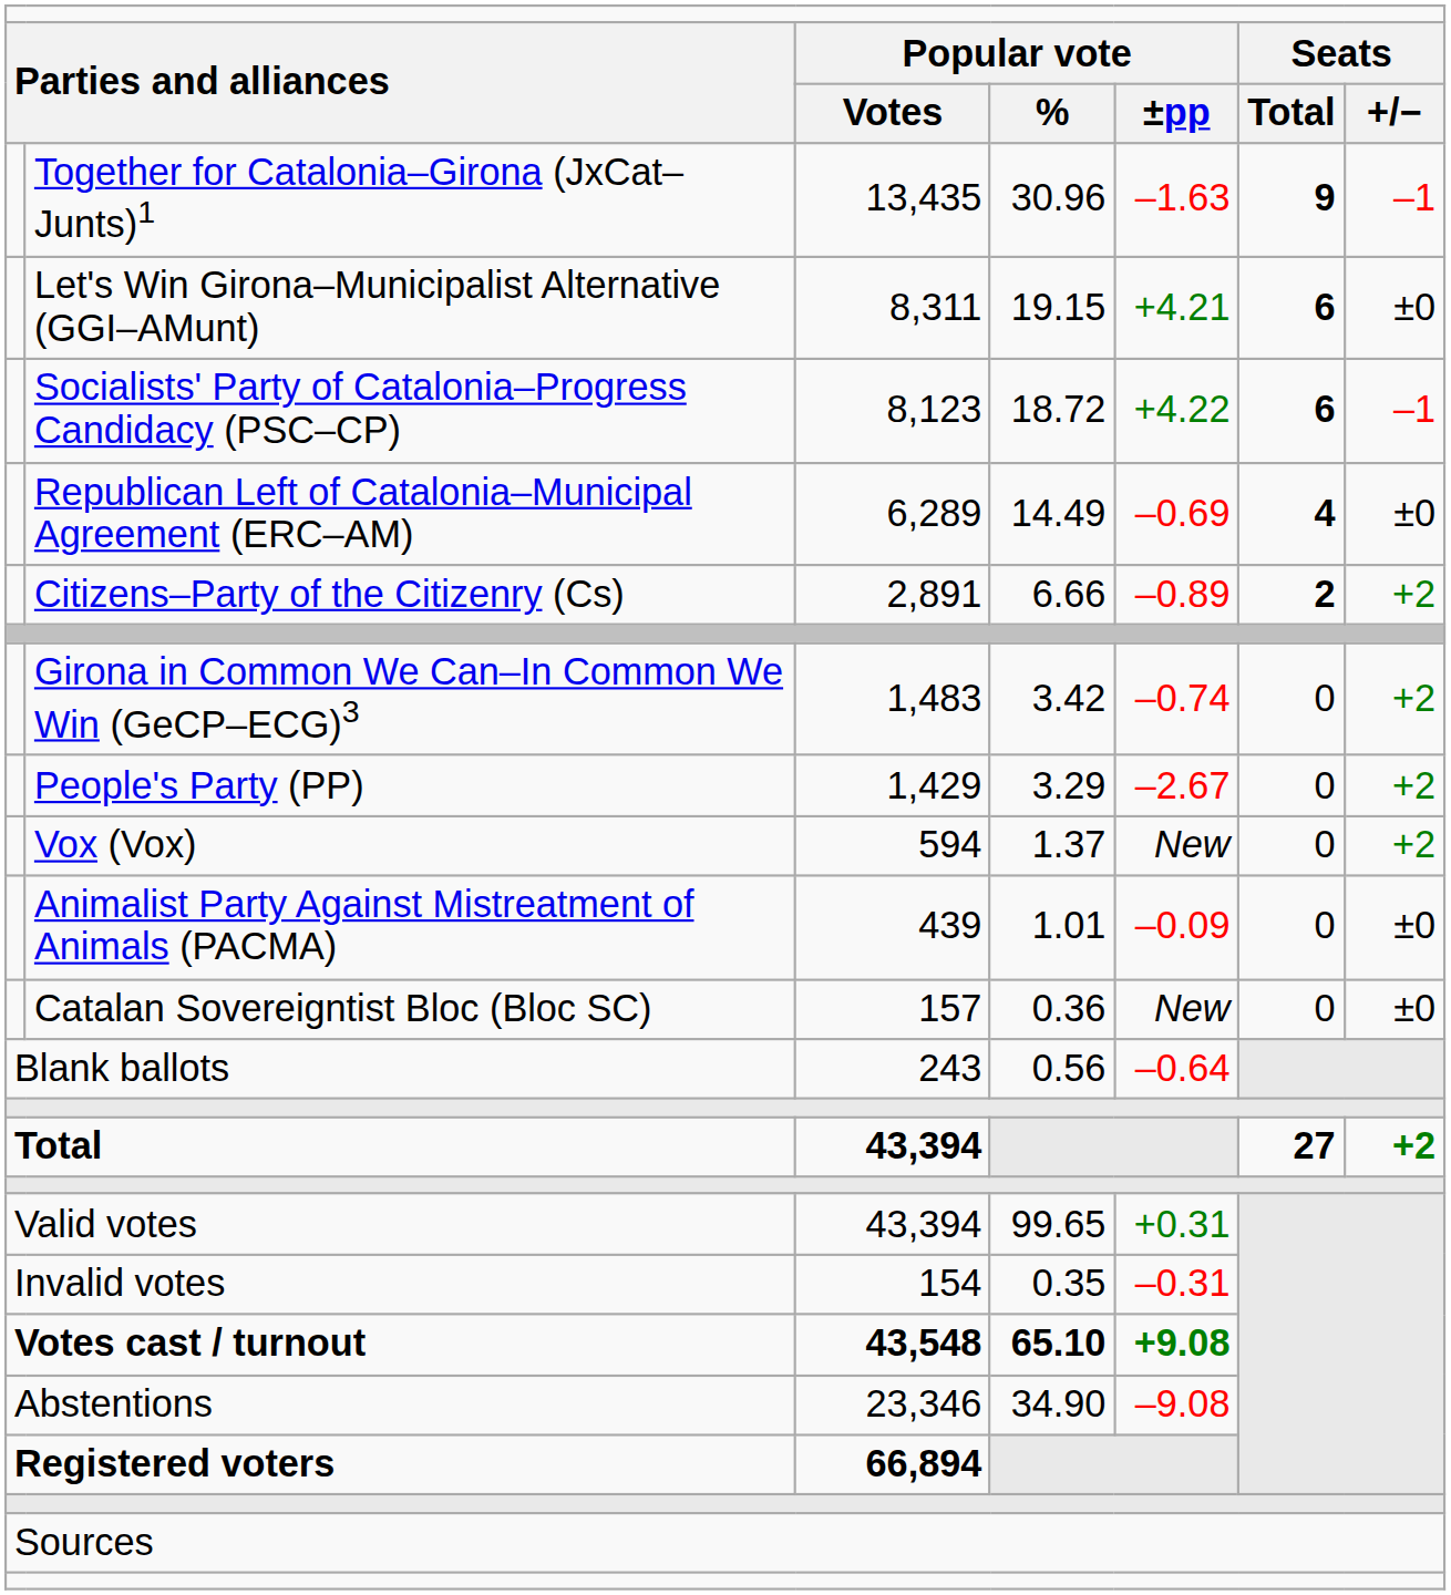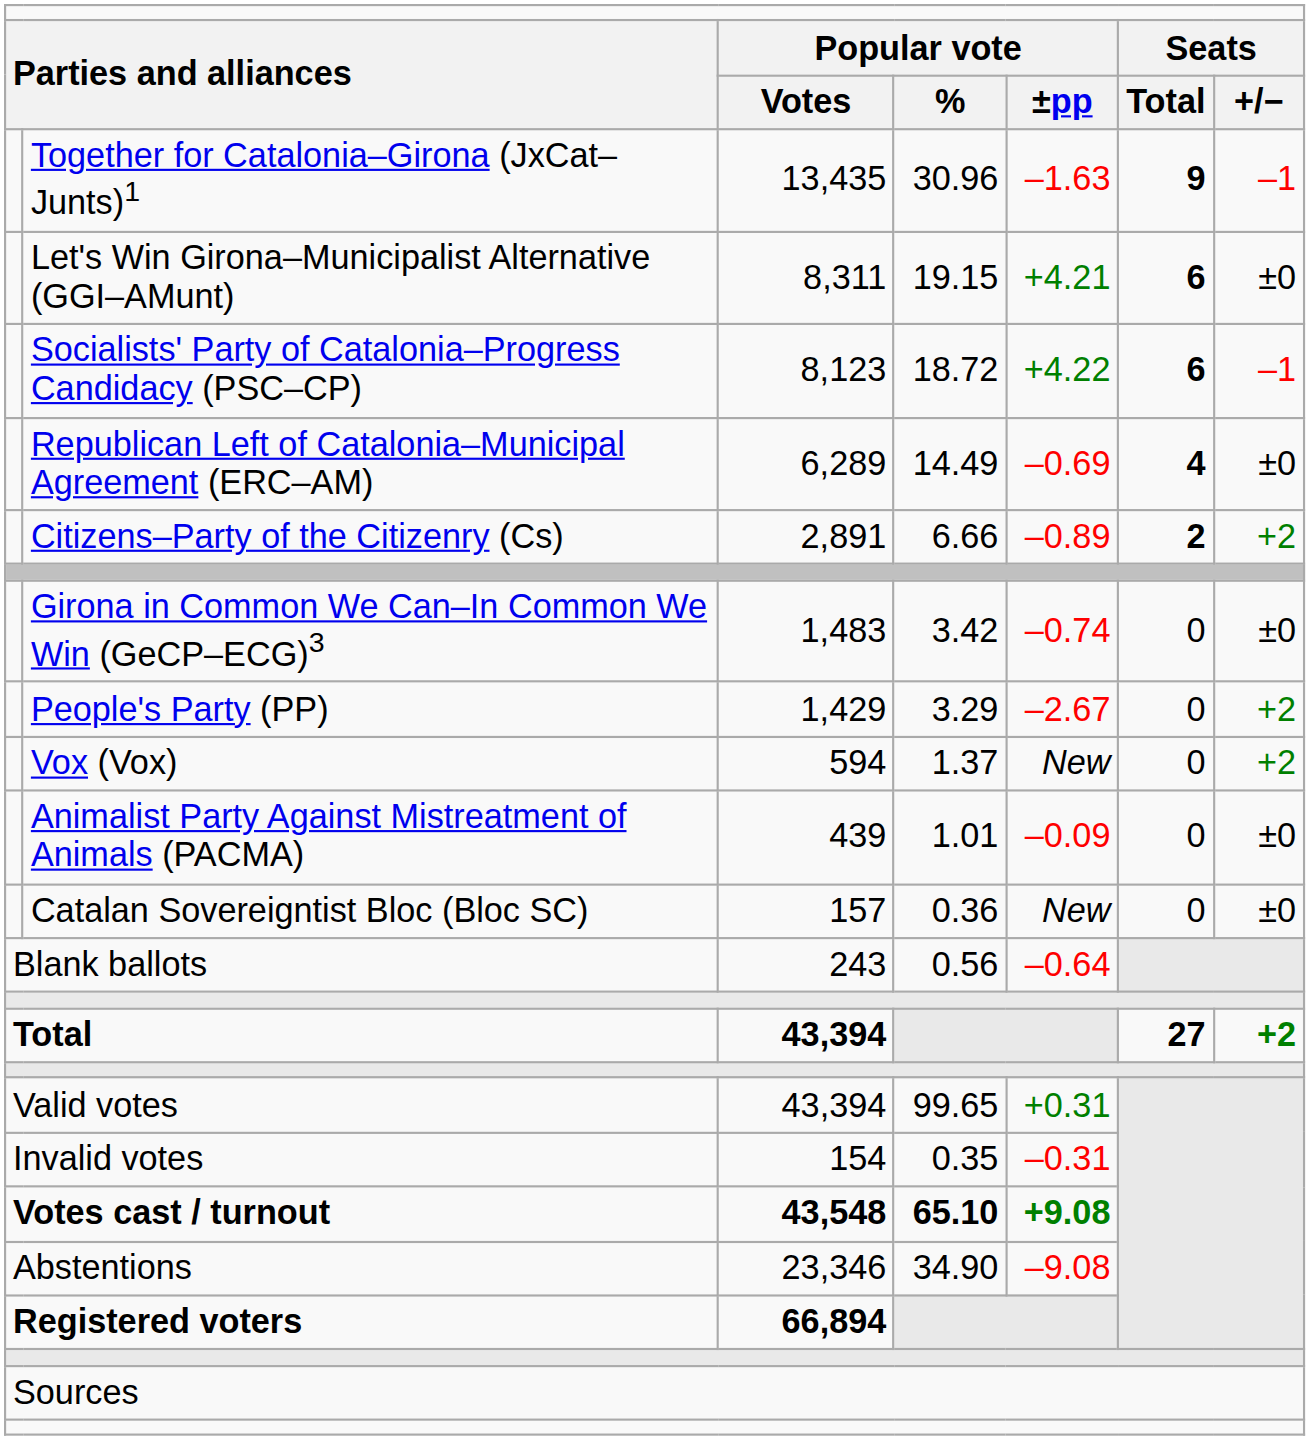Girona in Common We Can–In Common We Win (GeCP–ECG)3 | column 7: +2 -> ±0
